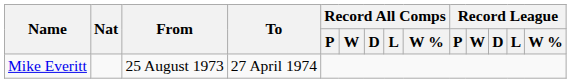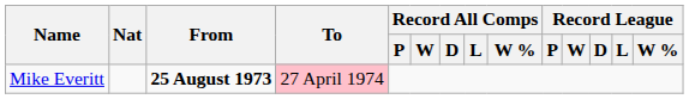Mike Everitt | From: normal -> bold
Mike Everitt | To: no background -> pink background
